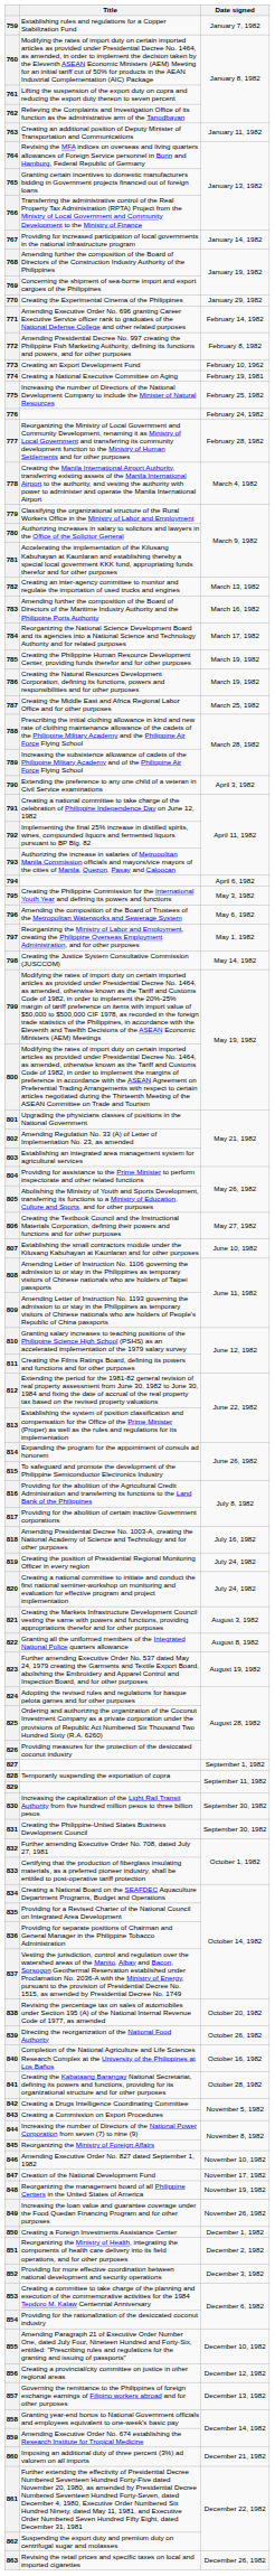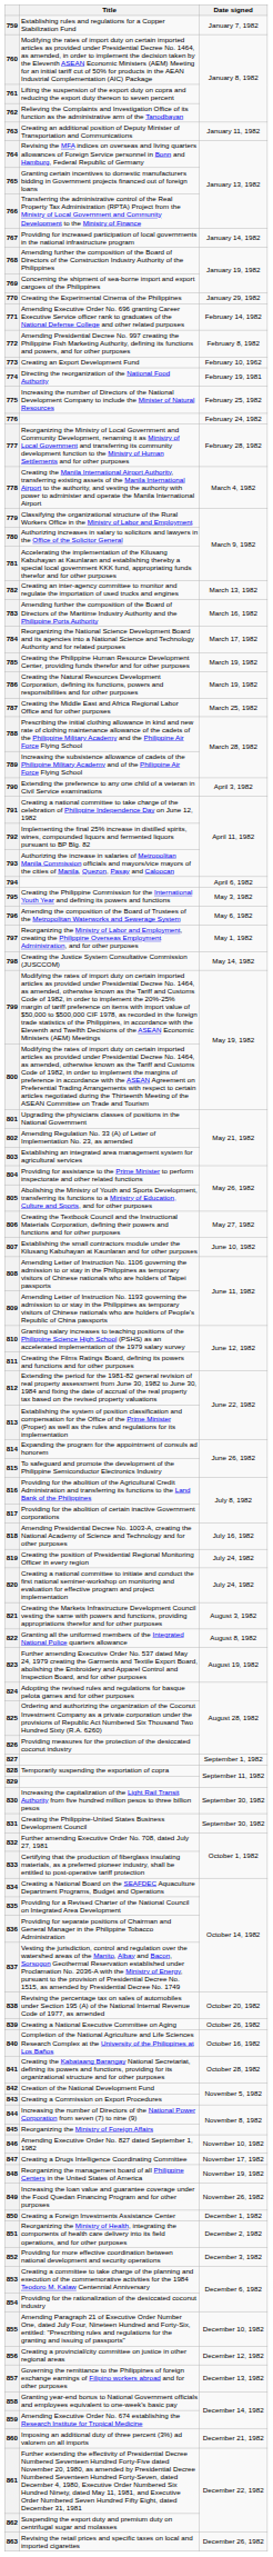774 | Title: Creating a National Executive Committee on Aging -> Directing the reorganization of the National Food Authority
839 | Title: Directing the reorganization of the National Food Authority -> Creating a National Executive Committee on Aging
842 | Title: Creating a Drugs Intelligence Coordinating Committee -> Creation of the National Development Fund
847 | Title: Creation of the National Development Fund -> Creating a Drugs Intelligence Coordinating Committee
